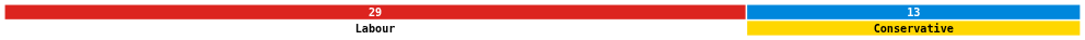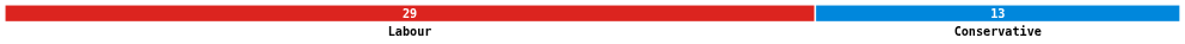Labour | 13: gold background -> no background
